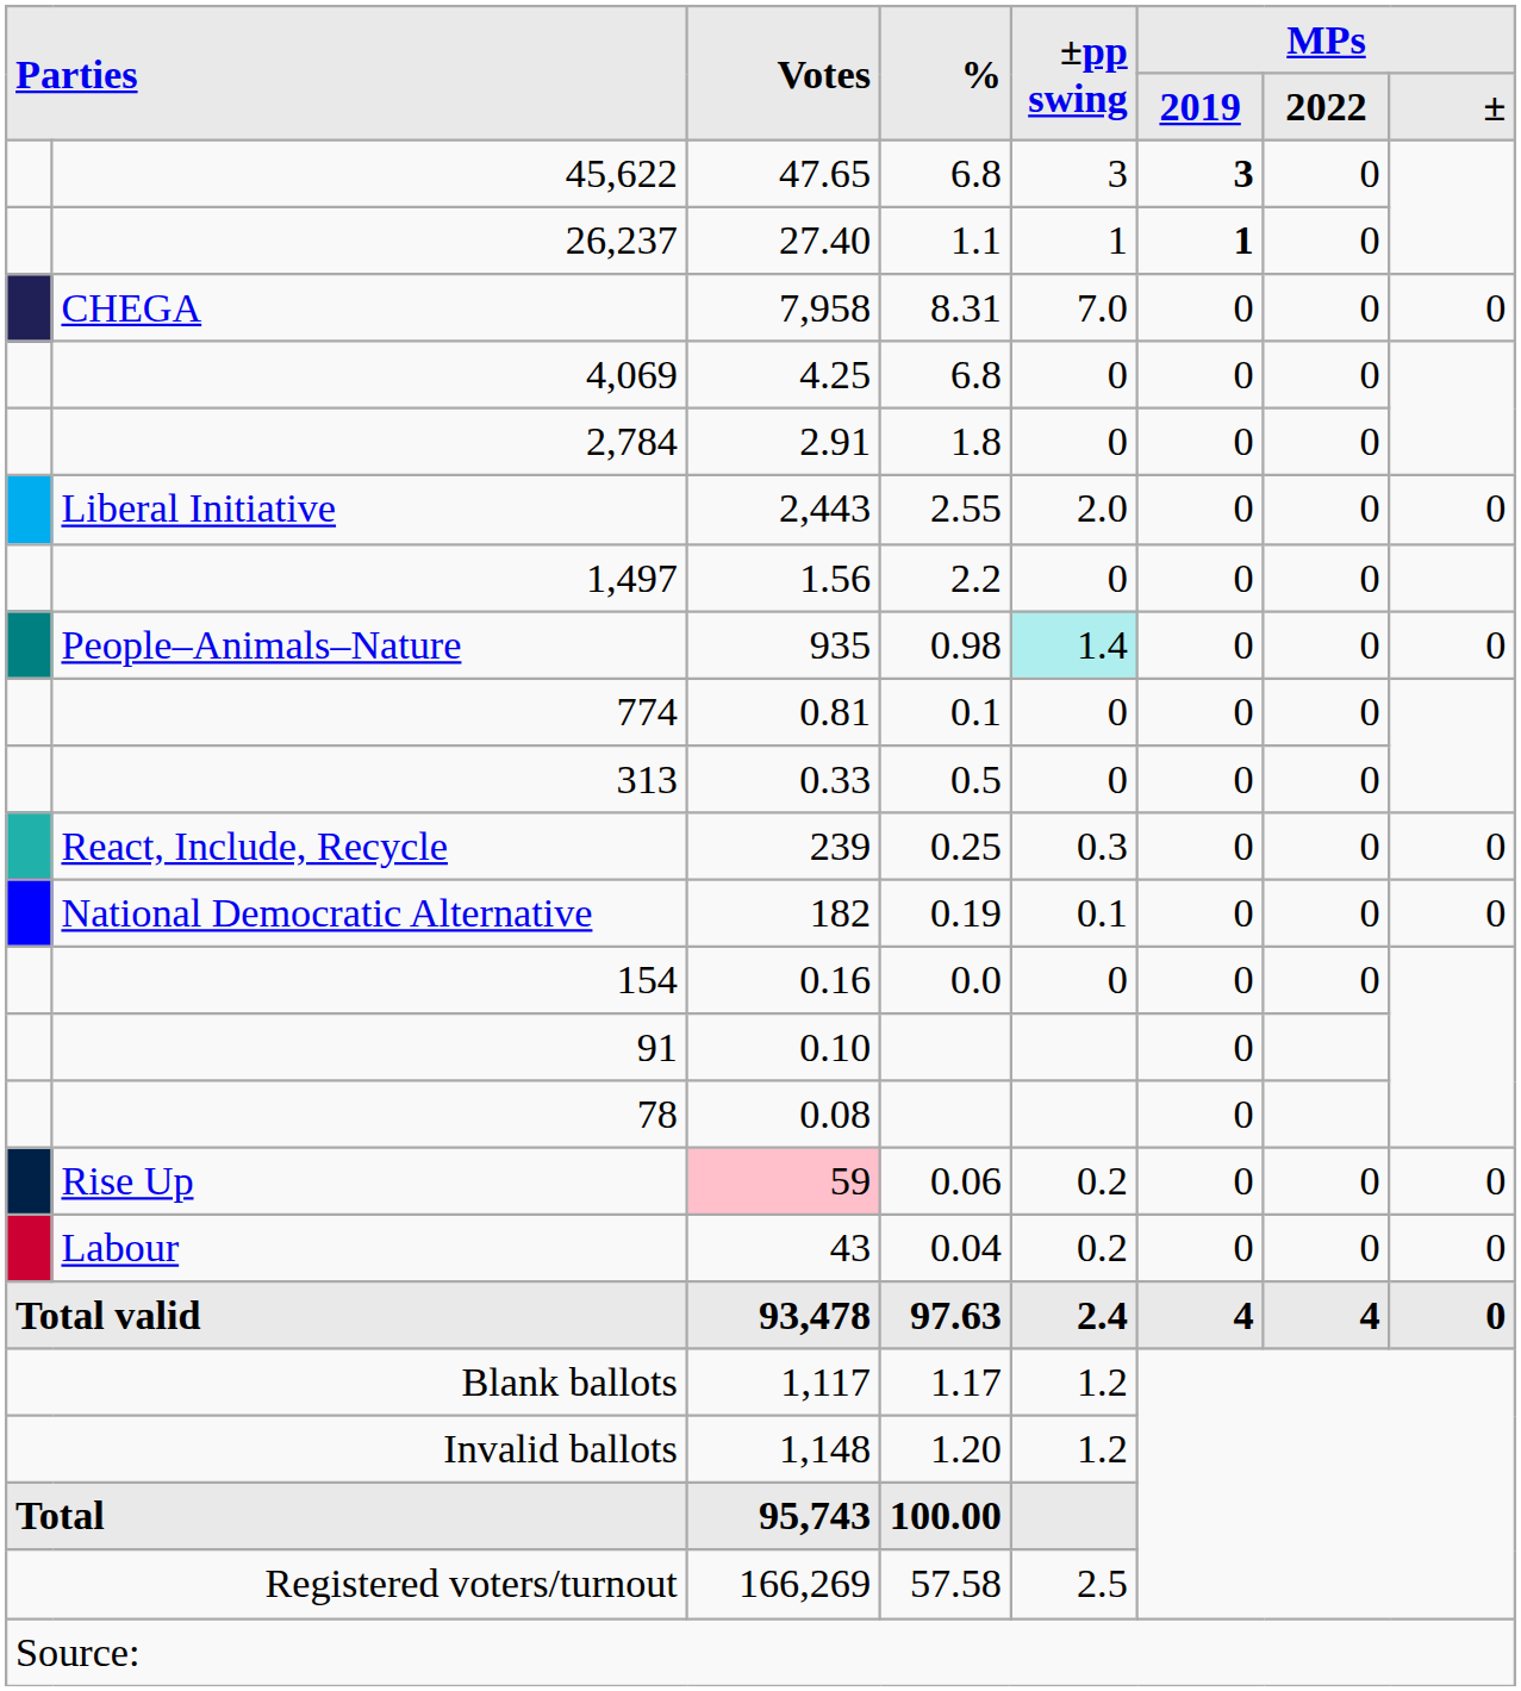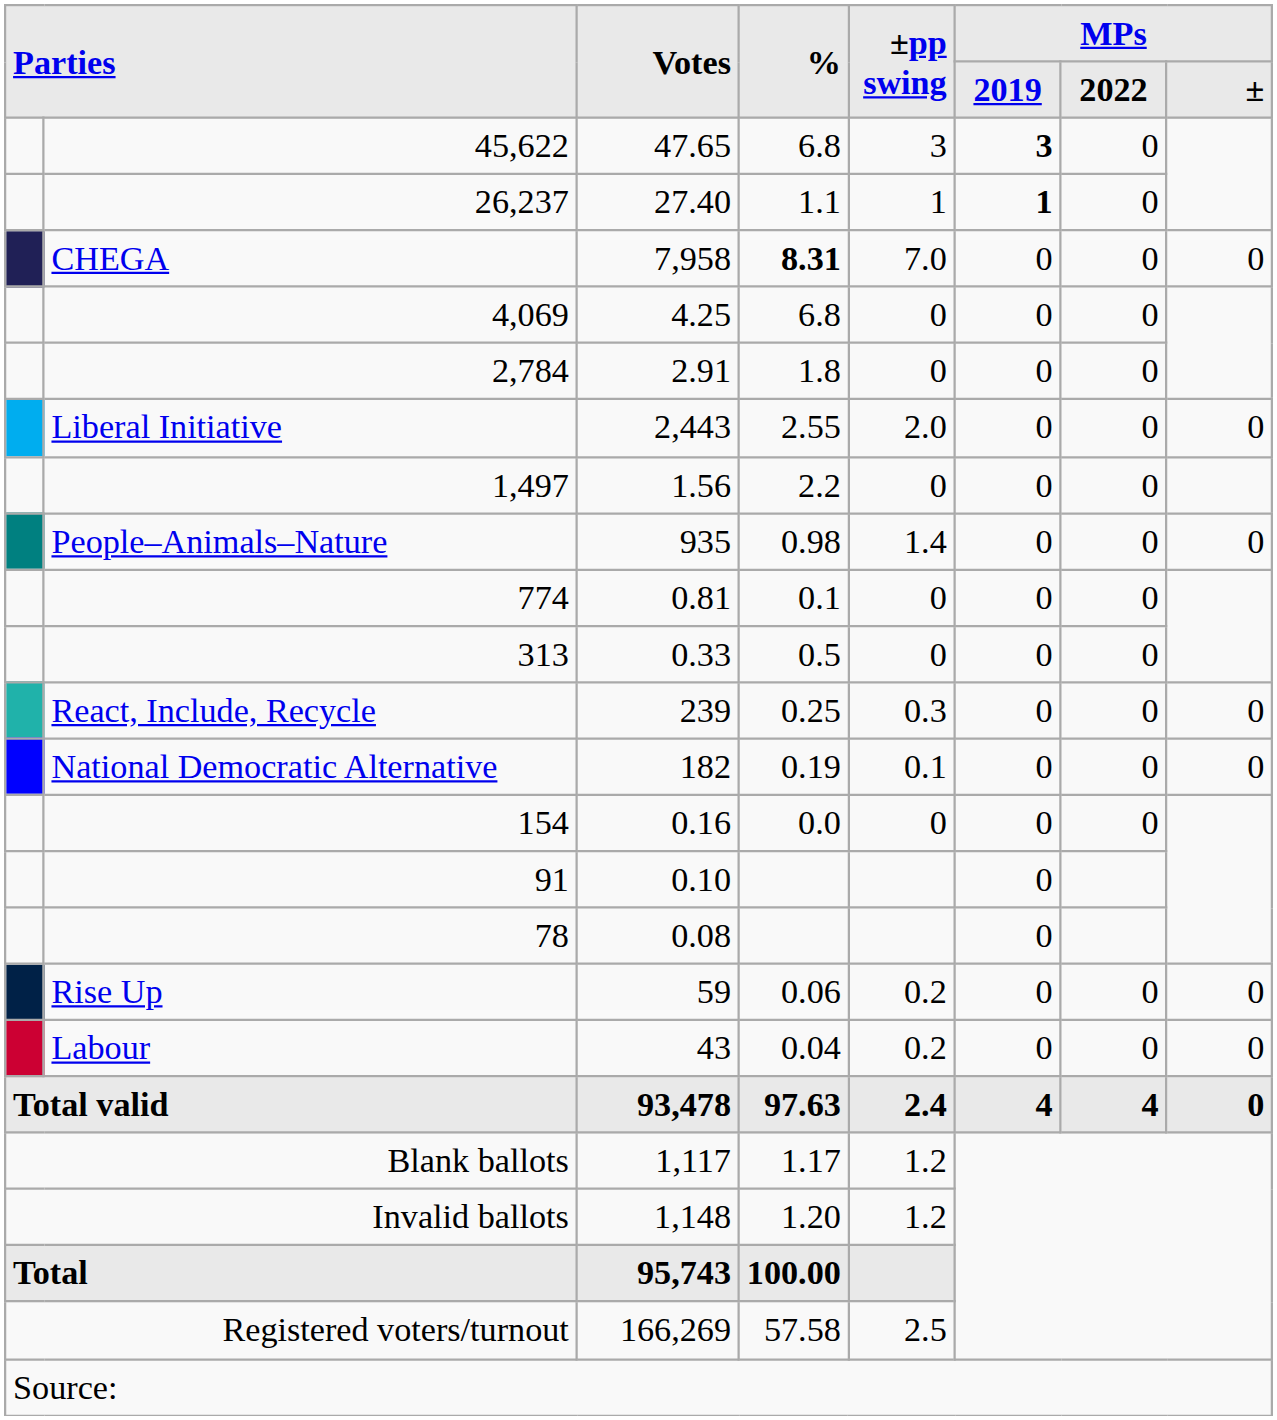CHEGA | %: normal -> bold
People–Animals–Nature | ±pp swing: paleturquoise background -> no background
Rise Up | Votes: pink background -> no background
